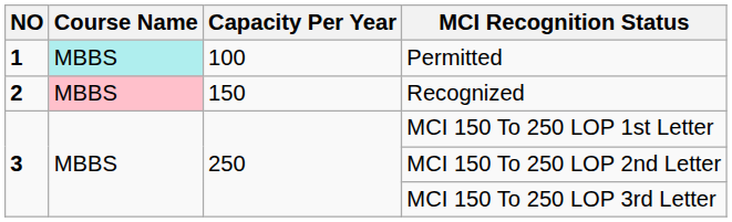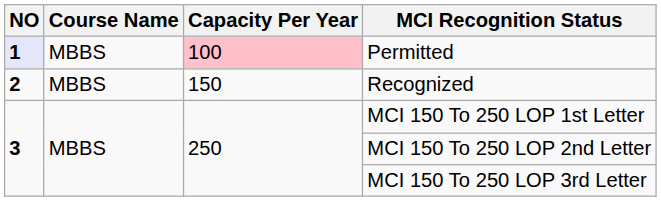Permitted | NO: no background -> lavender background
Permitted | Course Name: paleturquoise background -> no background
Permitted | Capacity Per Year: no background -> pink background
Recognized | Course Name: pink background -> no background
